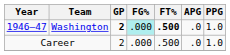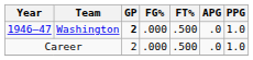1946–47 | FG%: paleturquoise background -> no background
1946–47 | FT%: bold -> normal
